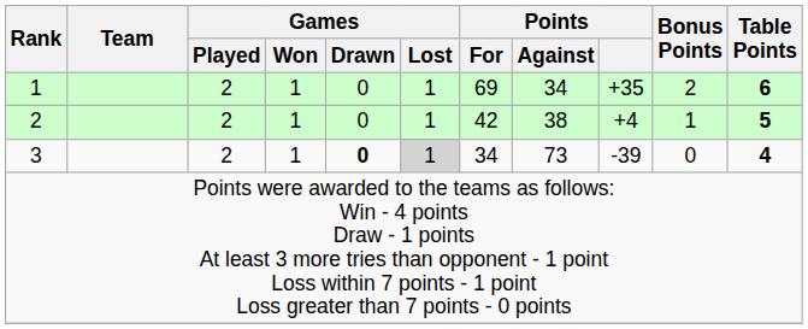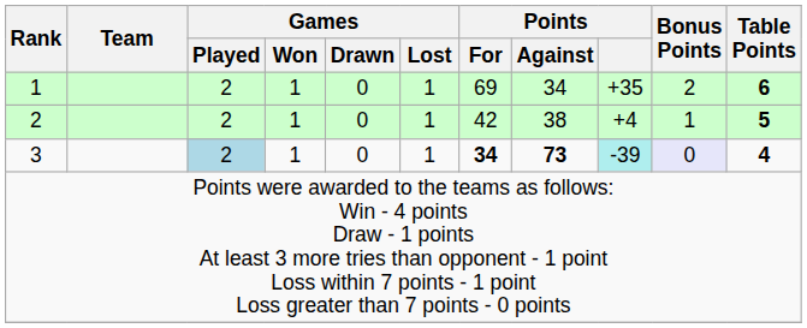3 | Games / Played: no background -> lightblue background
3 | Games / Drawn: bold -> normal
3 | Games / Lost: lightgrey background -> no background
3 | Points / For: normal -> bold
3 | Points / Against: normal -> bold
3 | Points: no background -> paleturquoise background
3 | Bonus Points: no background -> lavender background
